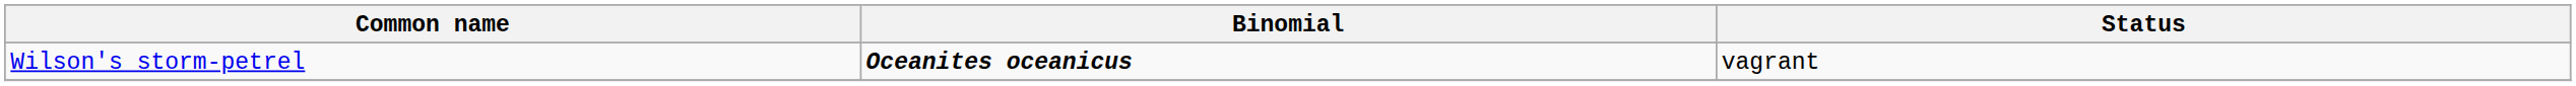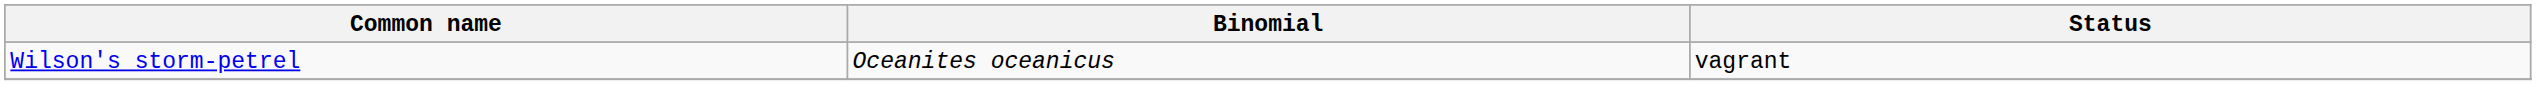Wilson's storm-petrel | Binomial: bold -> normal
